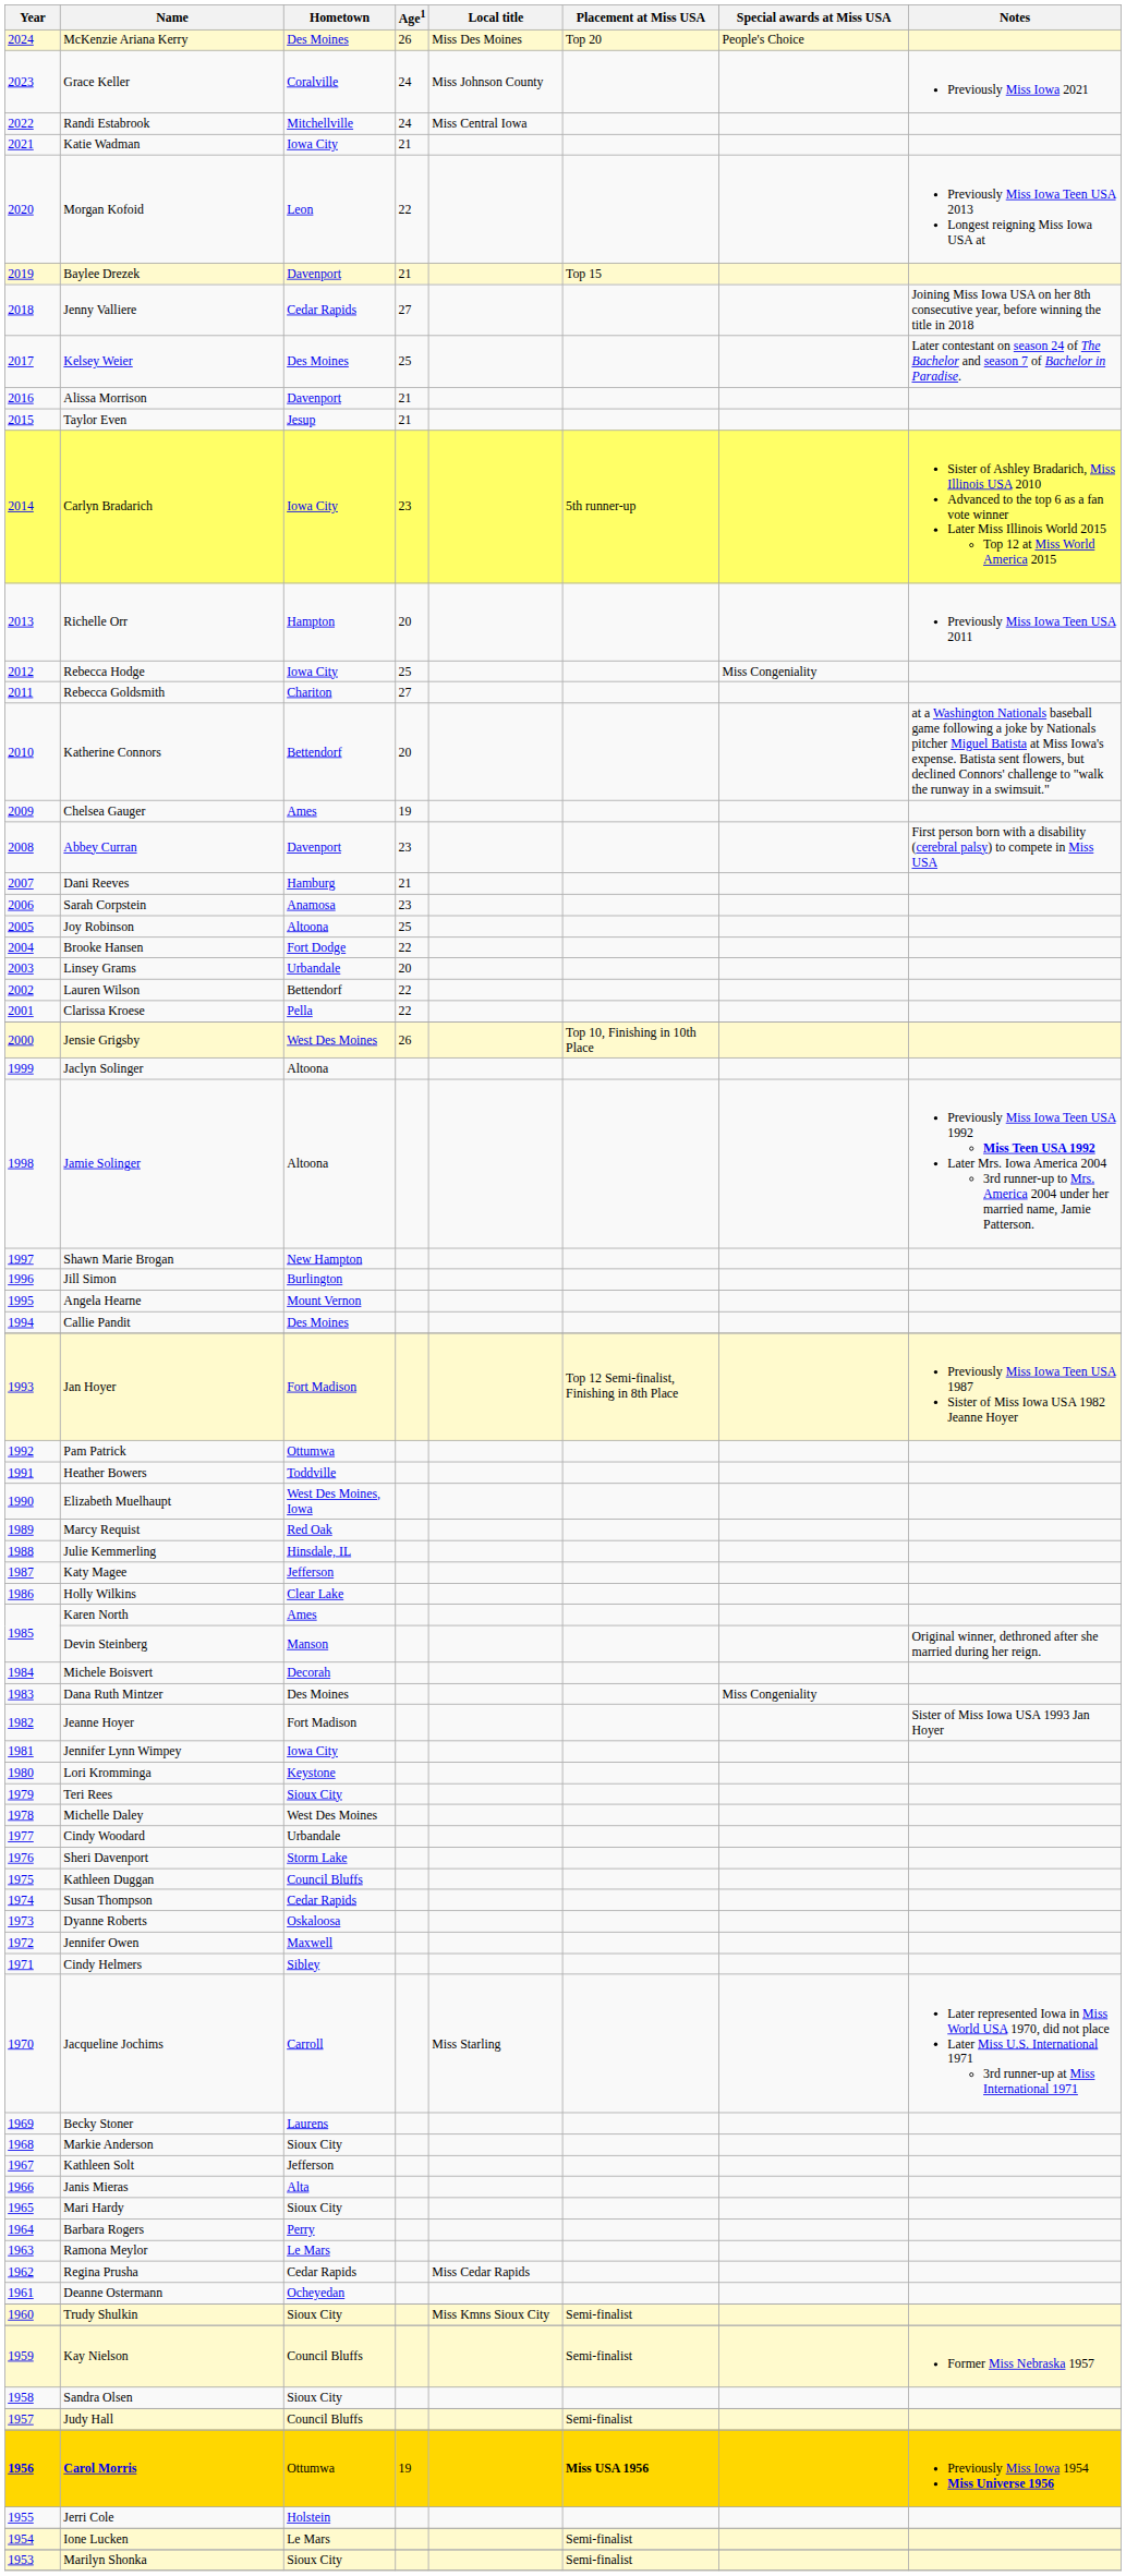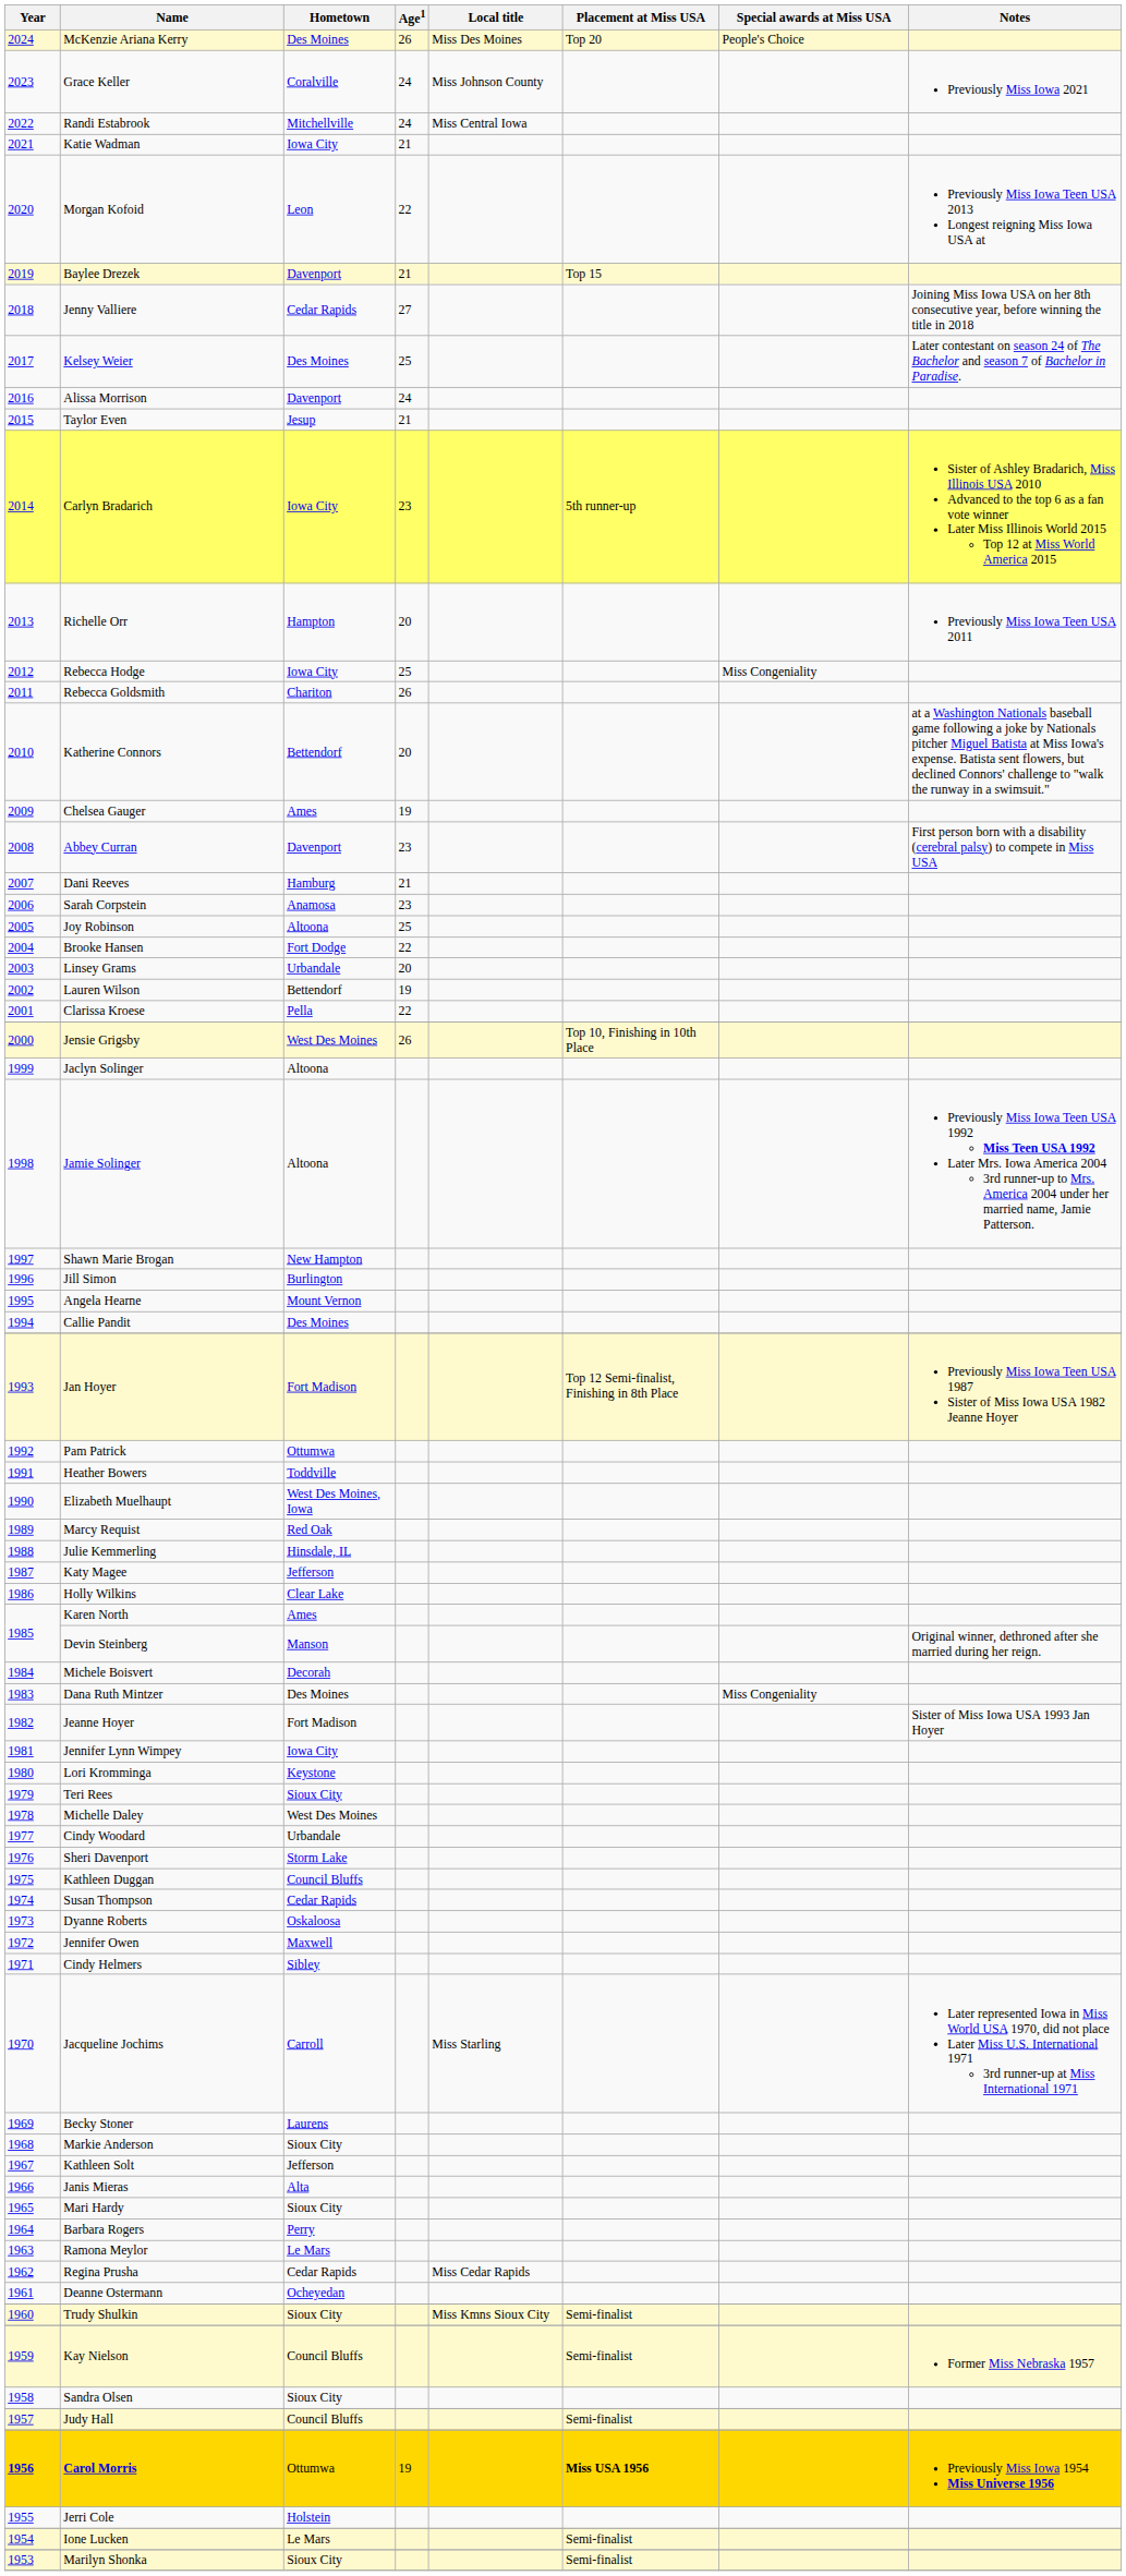Alissa Morrison | Age1: 21 -> 24
Rebecca Goldsmith | Age1: 27 -> 26
Lauren Wilson | Age1: 22 -> 19
